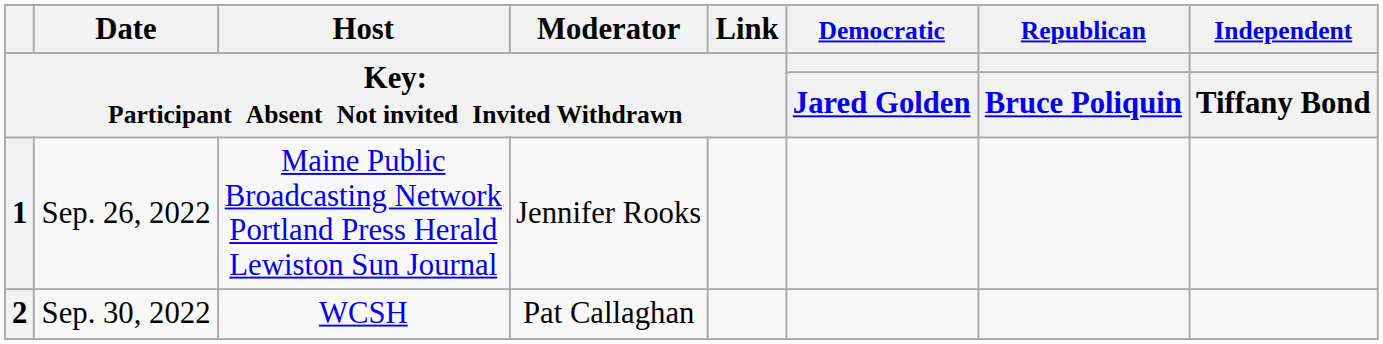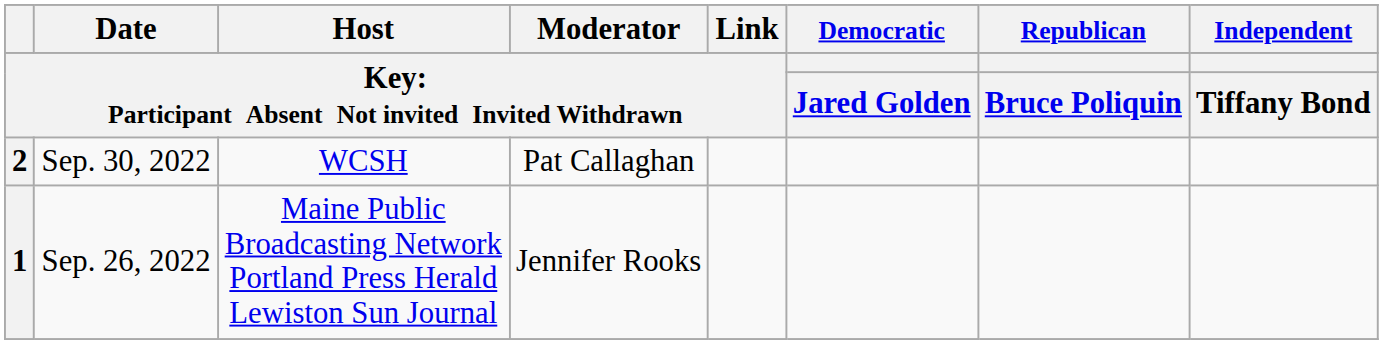rows swapped: 1 <-> 2
